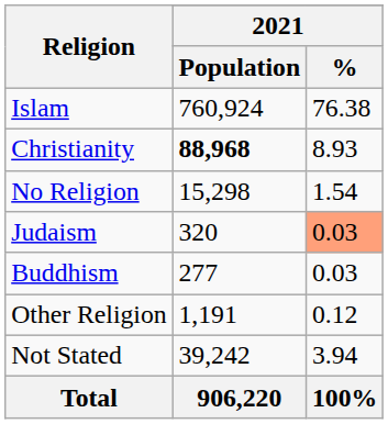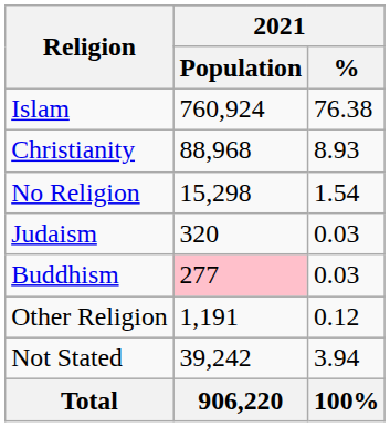Christianity | 2021 / Population: bold -> normal
Judaism | 2021 / %: lightsalmon background -> no background
Buddhism | 2021 / Population: no background -> pink background
